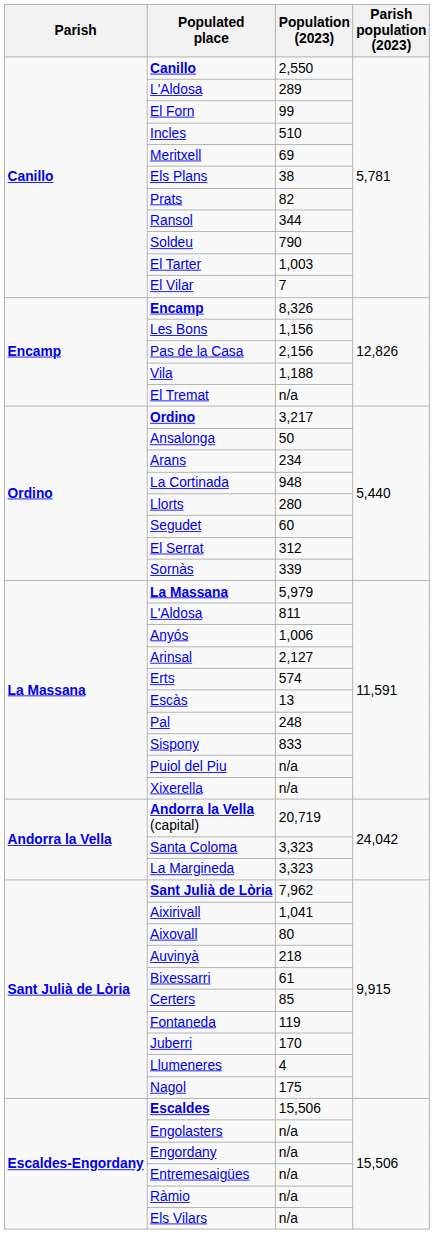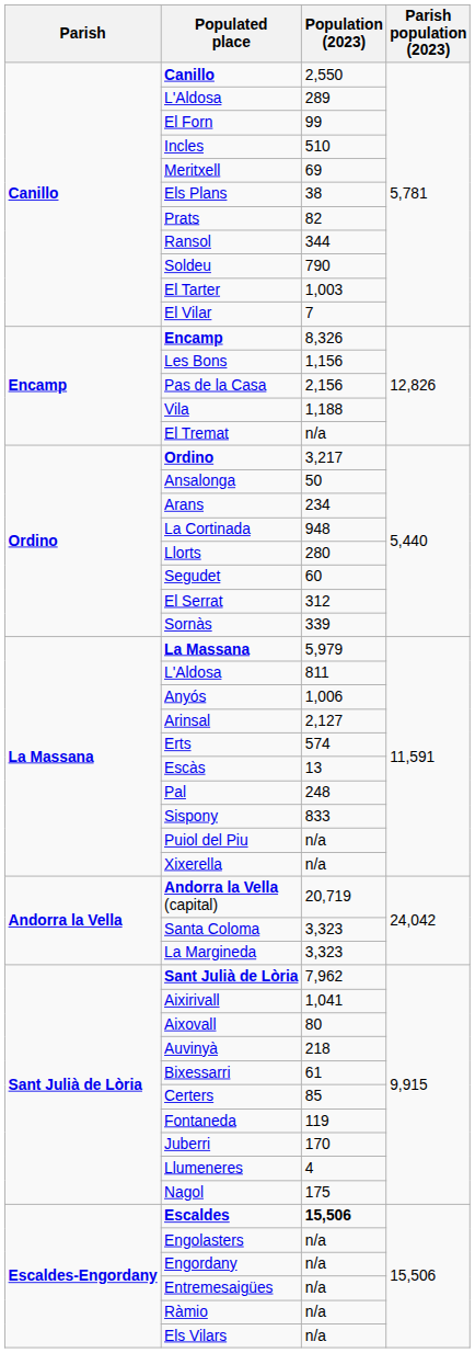Escaldes | Population (2023): normal -> bold
